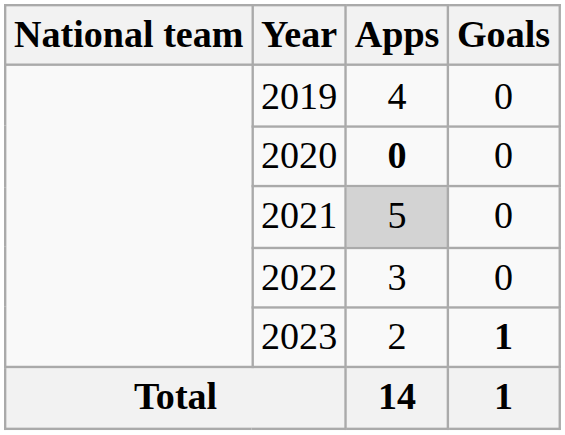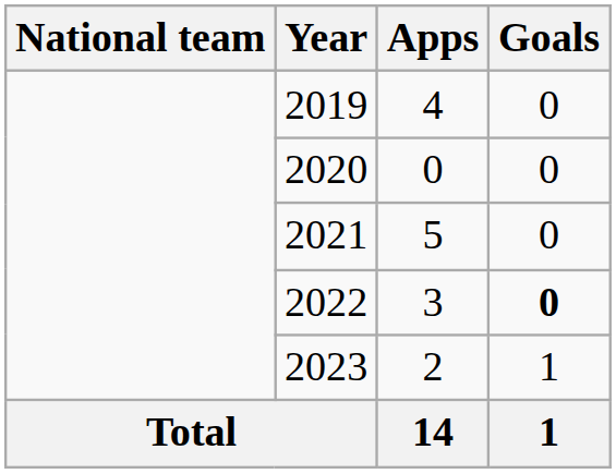2020 | Apps: bold -> normal
2021 | Apps: lightgrey background -> no background
2022 | Goals: normal -> bold
2023 | Goals: bold -> normal
